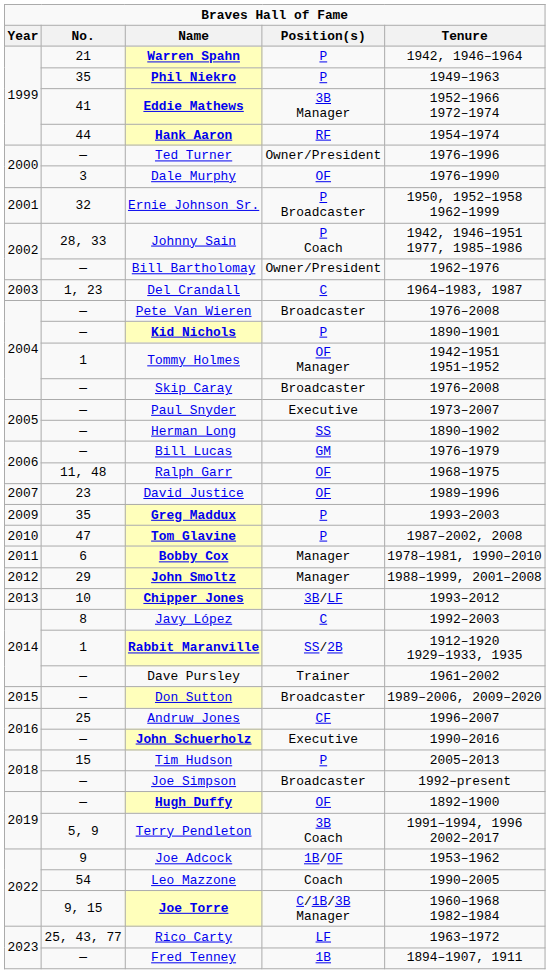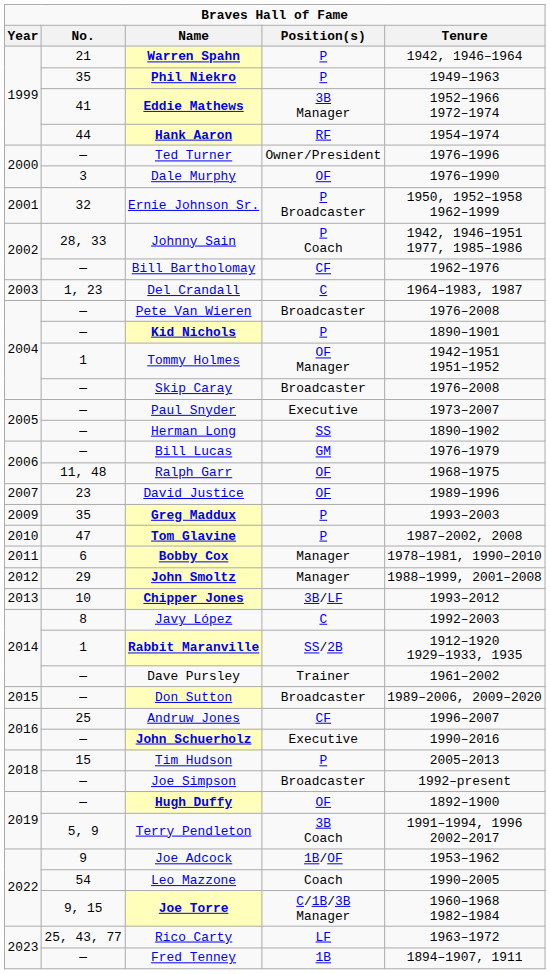Bill Bartholomay | Position(s): Owner/President -> CF
